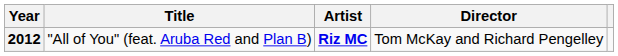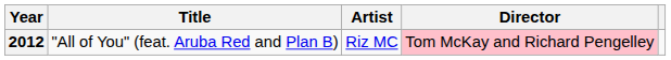row 2 | Artist: bold -> normal
row 2 | Director: no background -> pink background
